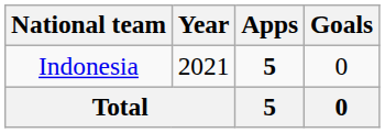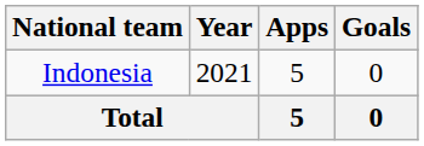Indonesia | Apps: bold -> normal
